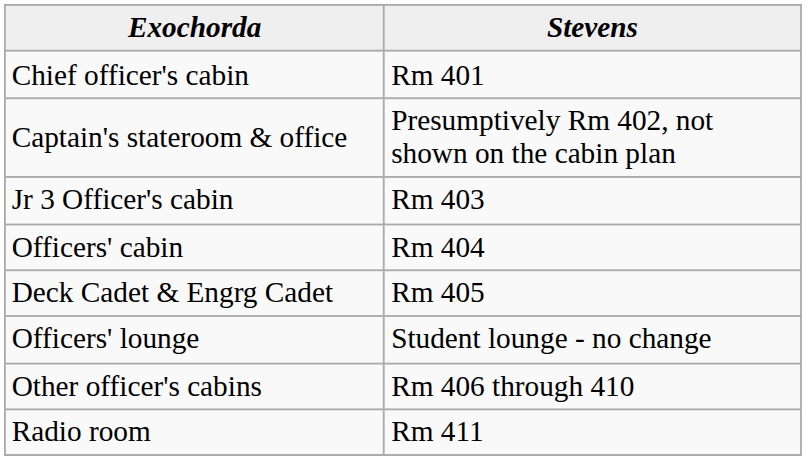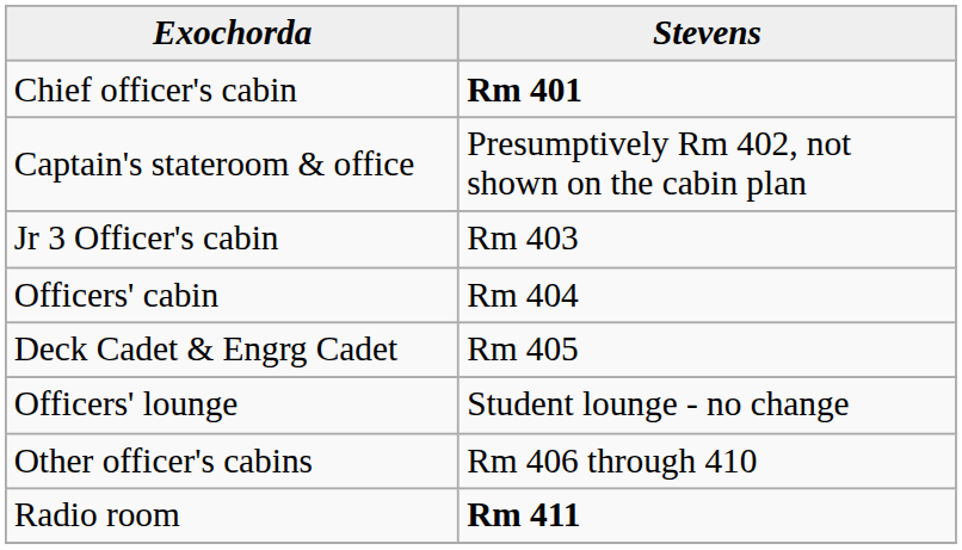Chief officer's cabin | Stevens: normal -> bold
Radio room | Stevens: normal -> bold
